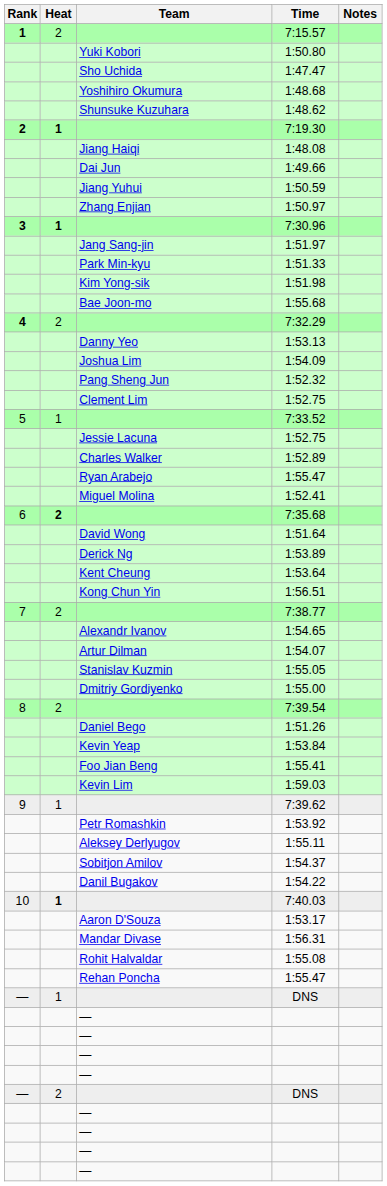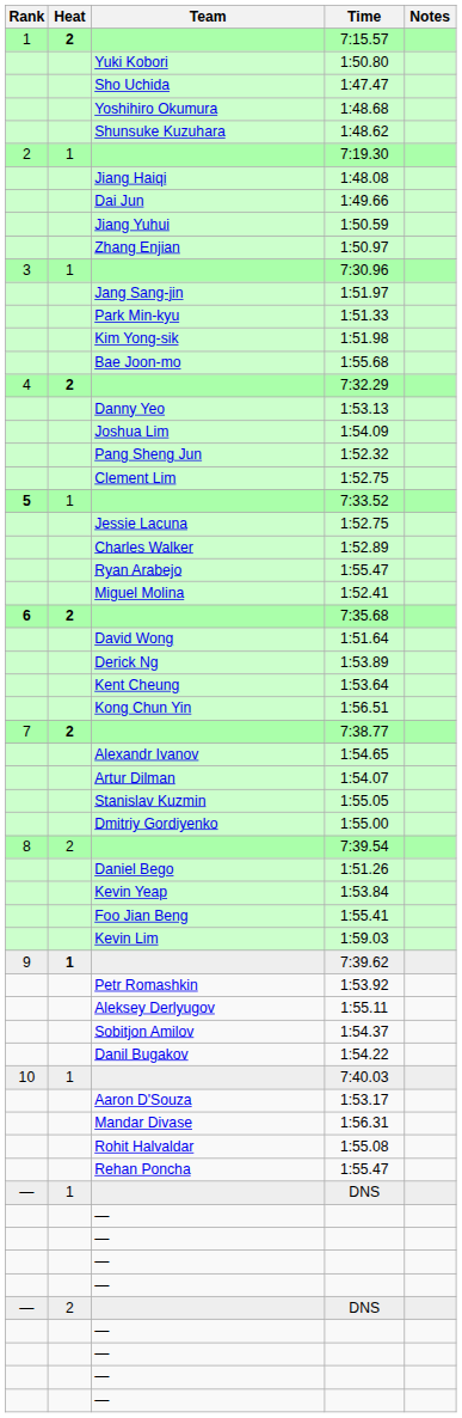7:15.57 | Rank: bold -> normal
7:15.57 | Heat: normal -> bold
7:19.30 | Rank: bold -> normal
7:19.30 | Heat: bold -> normal
7:30.96 | Rank: bold -> normal
7:30.96 | Heat: bold -> normal
7:32.29 | Rank: bold -> normal
7:32.29 | Heat: normal -> bold
7:33.52 | Rank: normal -> bold
7:35.68 | Rank: normal -> bold
7:38.77 | Heat: normal -> bold
7:39.62 | Heat: normal -> bold
7:40.03 | Heat: bold -> normal
